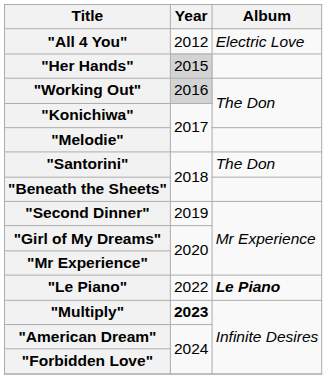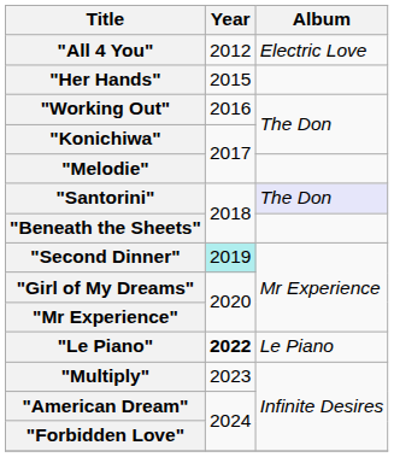"Her Hands" | Year: lightgrey background -> no background
"Working Out" | Year: lightgrey background -> no background
"Santorini" | Album: no background -> lavender background
"Second Dinner" | Year: no background -> paleturquoise background
"Le Piano" | Year: normal -> bold
"Le Piano" | Album: bold -> normal
"Multiply" | Year: bold -> normal
